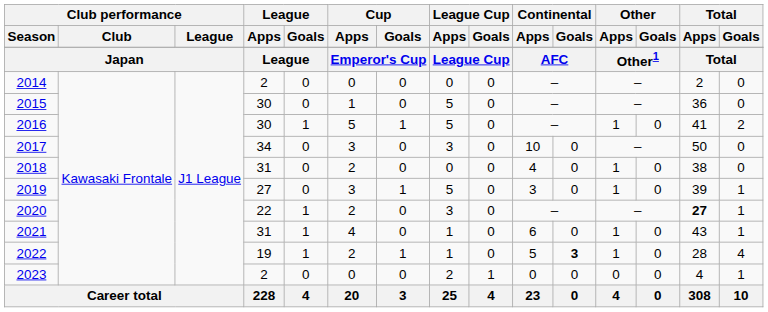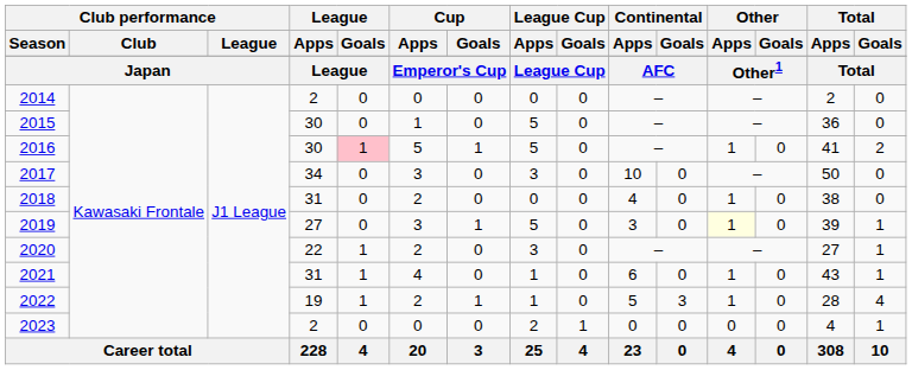2016 | League / Goals: no background -> pink background
2019 | Other / Apps: no background -> lightyellow background
2020 | Total / Apps: bold -> normal
2022 | Continental / Goals: bold -> normal
